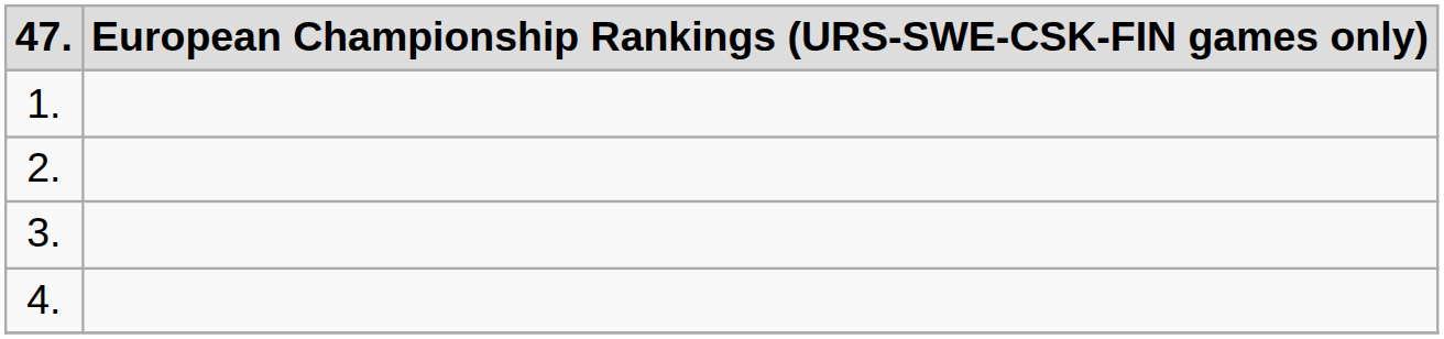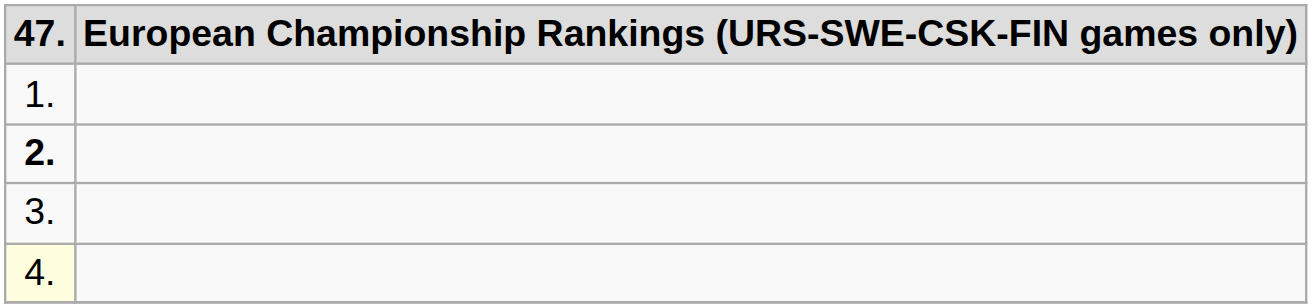2. | 47.: normal -> bold
4. | 47.: no background -> lightyellow background
